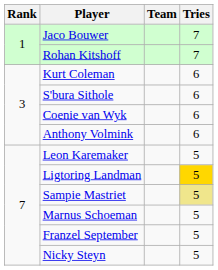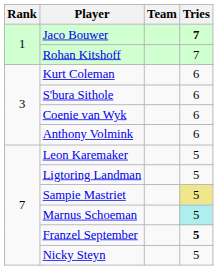Jaco Bouwer | Tries: normal -> bold
Ligtoring Landman | Tries: gold background -> no background
Marnus Schoeman | Tries: no background -> paleturquoise background
Franzel September | Tries: normal -> bold
